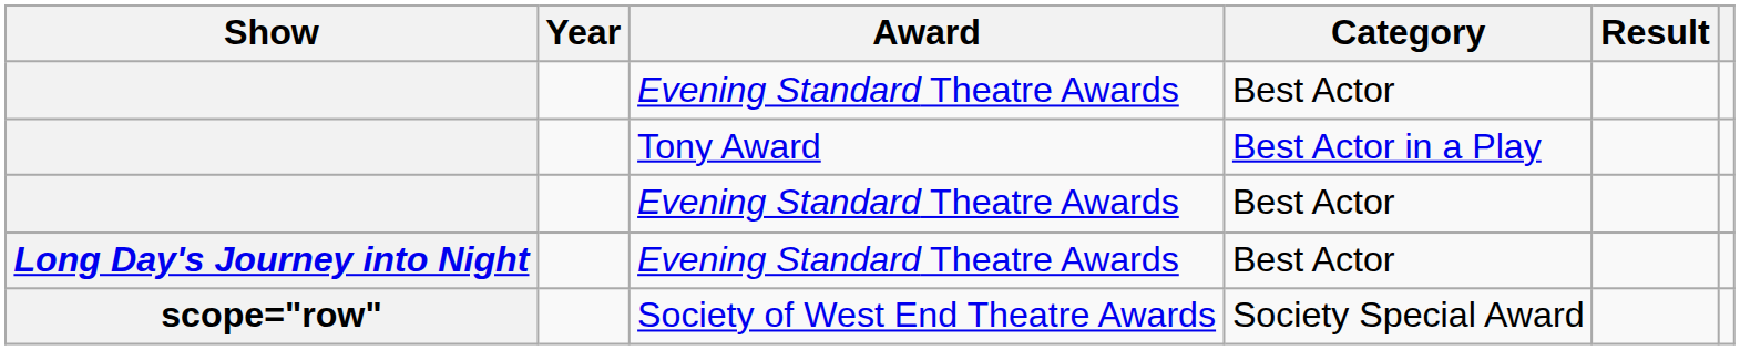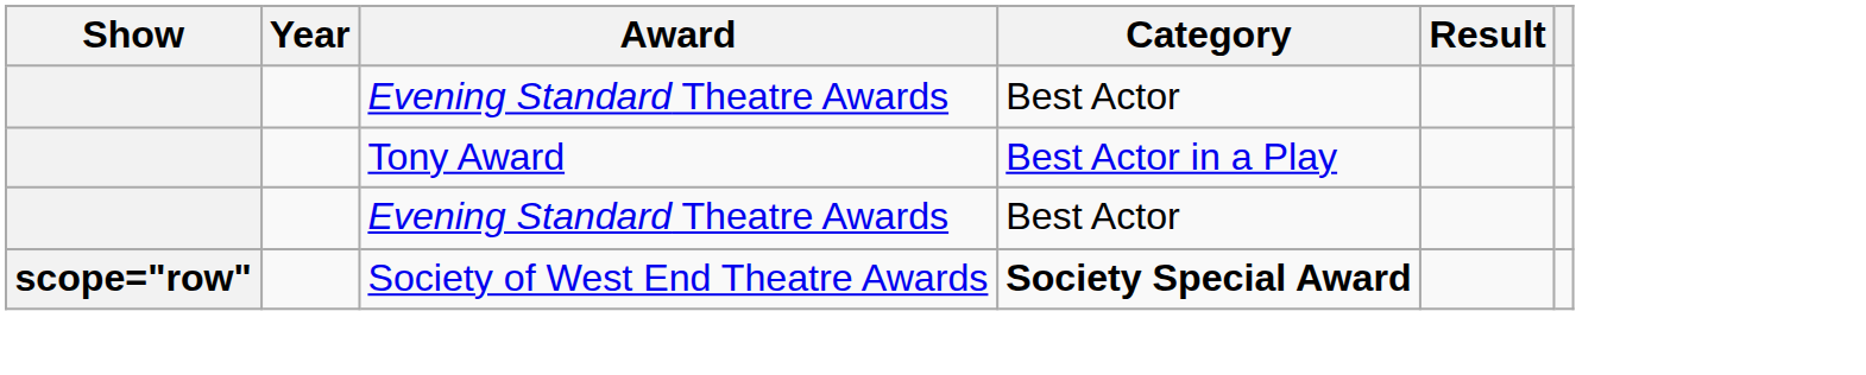- row: Long Day's Journey into Night | Evening Standard Theatre Awards | Best Actor
scope="row" | Category: normal -> bold
